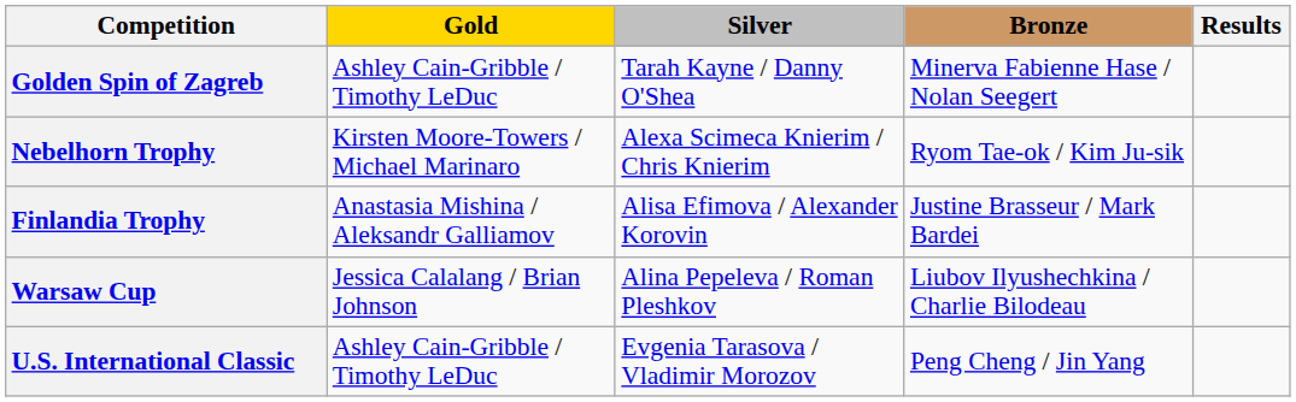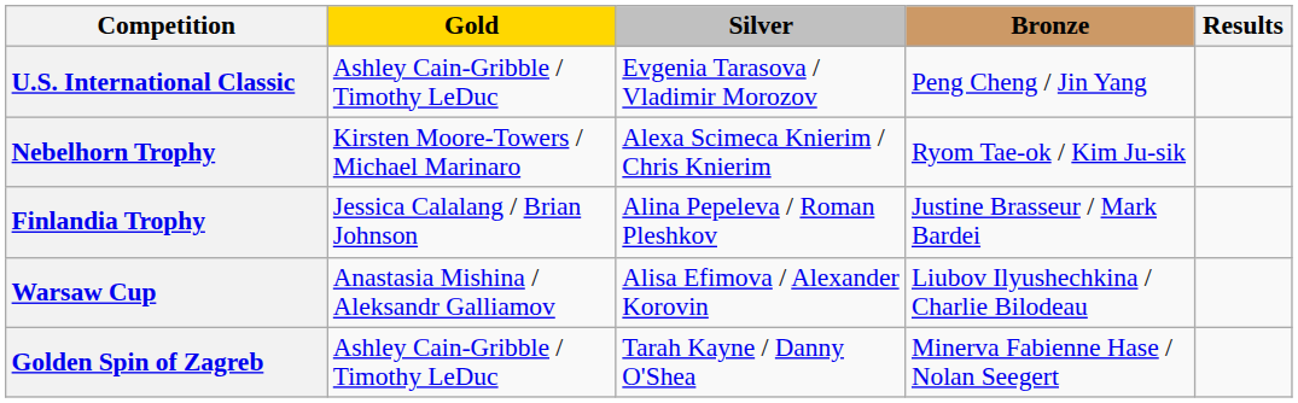rows swapped: U.S. International Classic <-> Golden Spin of Zagreb
Finlandia Trophy | Gold: Anastasia Mishina / Aleksandr Galliamov -> Jessica Calalang / Brian Johnson
Finlandia Trophy | Silver: Alisa Efimova / Alexander Korovin -> Alina Pepeleva / Roman Pleshkov
Warsaw Cup | Gold: Jessica Calalang / Brian Johnson -> Anastasia Mishina / Aleksandr Galliamov
Warsaw Cup | Silver: Alina Pepeleva / Roman Pleshkov -> Alisa Efimova / Alexander Korovin
